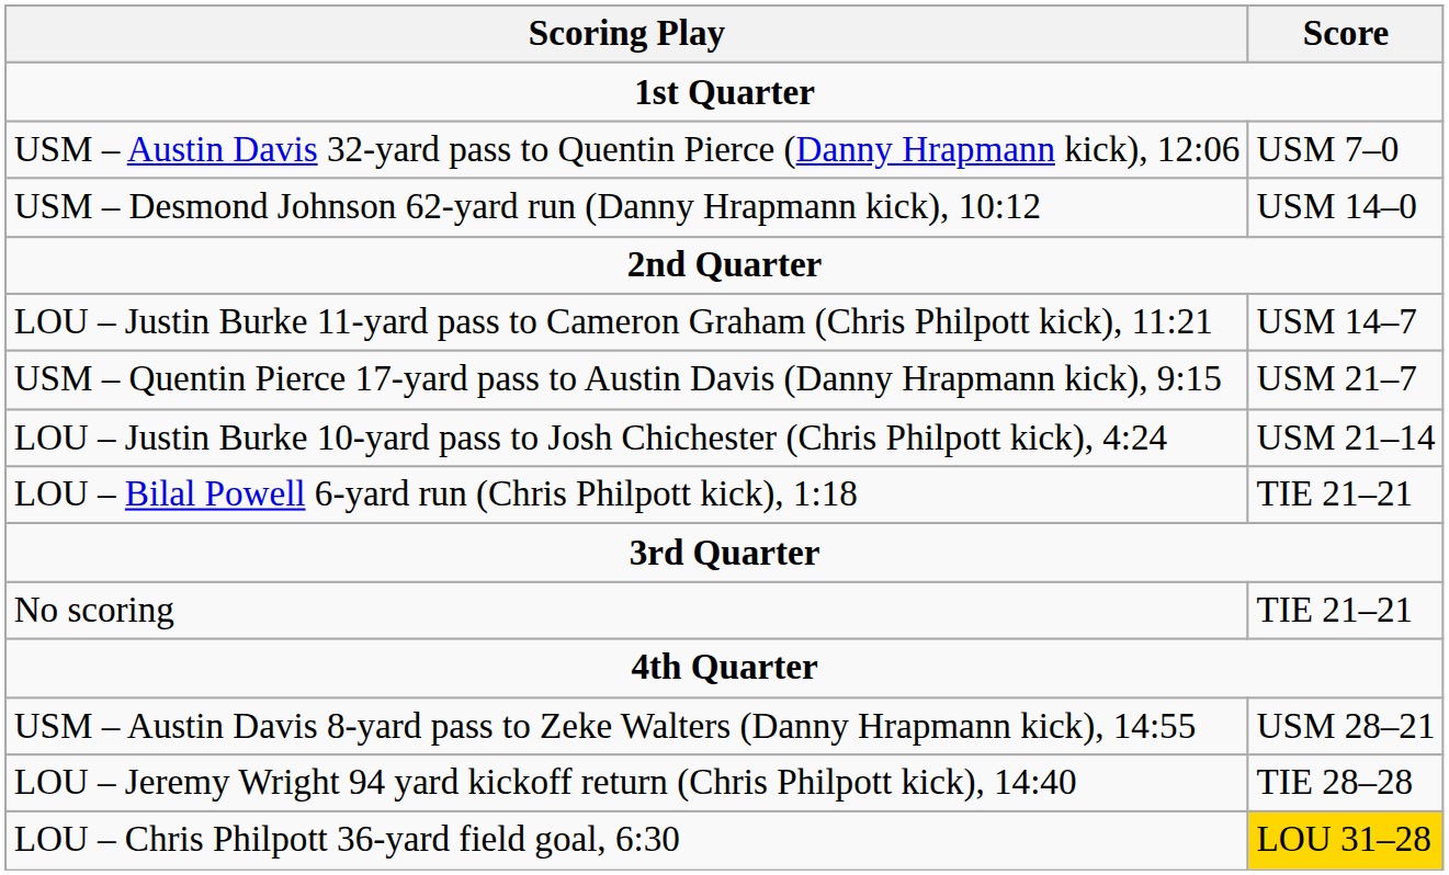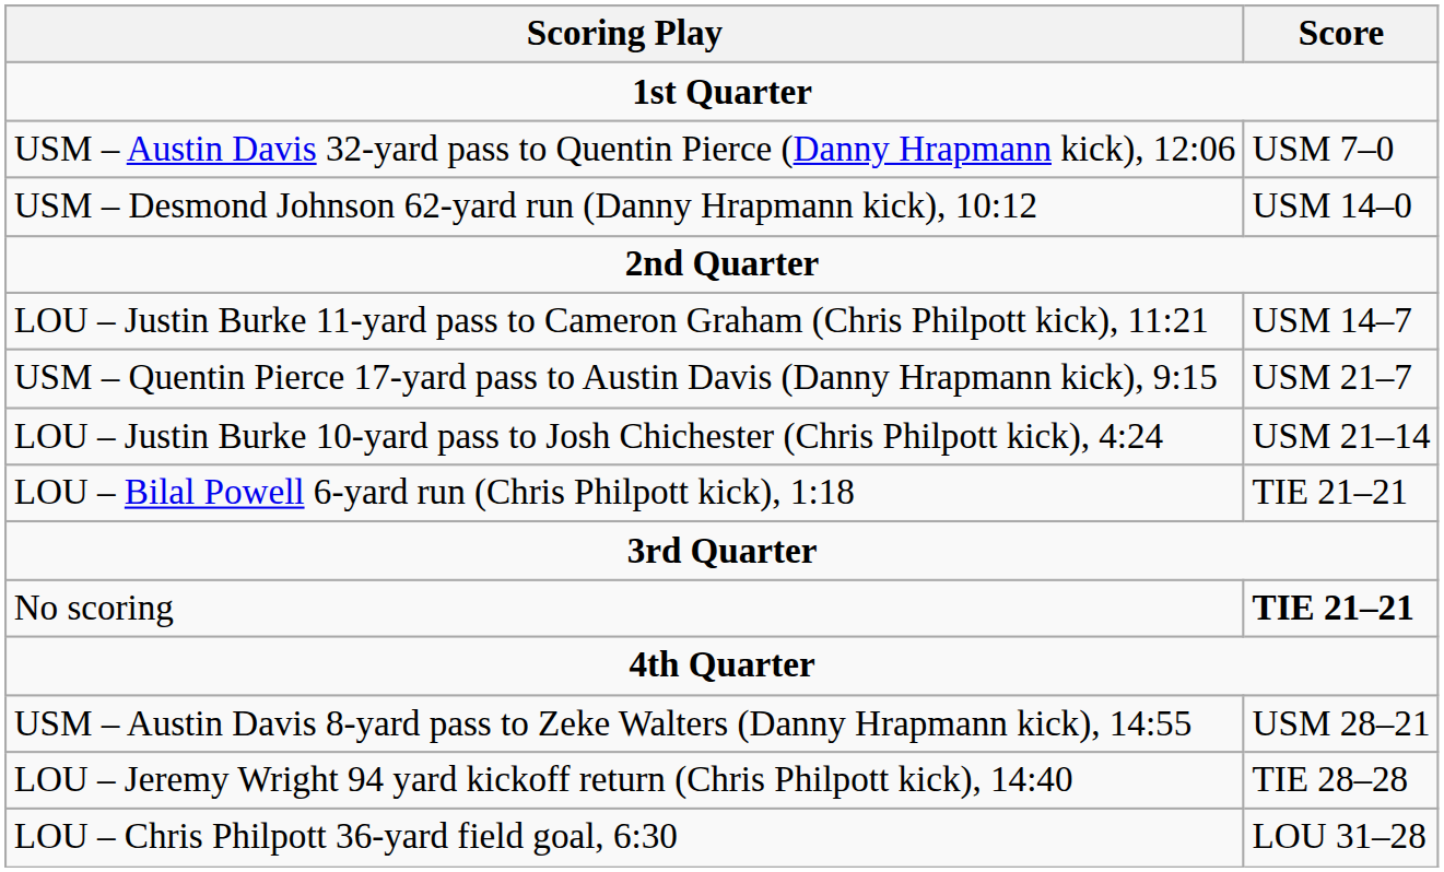No scoring | Score: normal -> bold
LOU – Chris Philpott 36-yard field goal, 6:30 | Score: gold background -> no background
